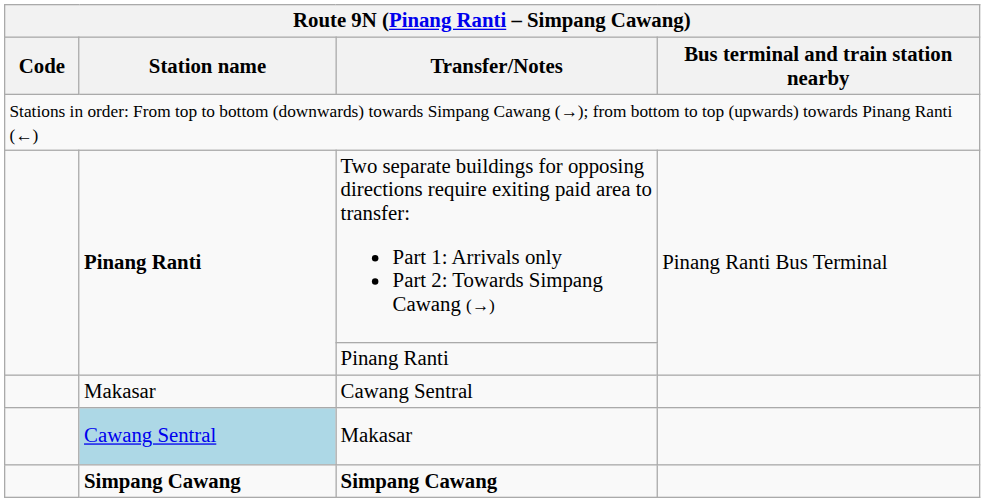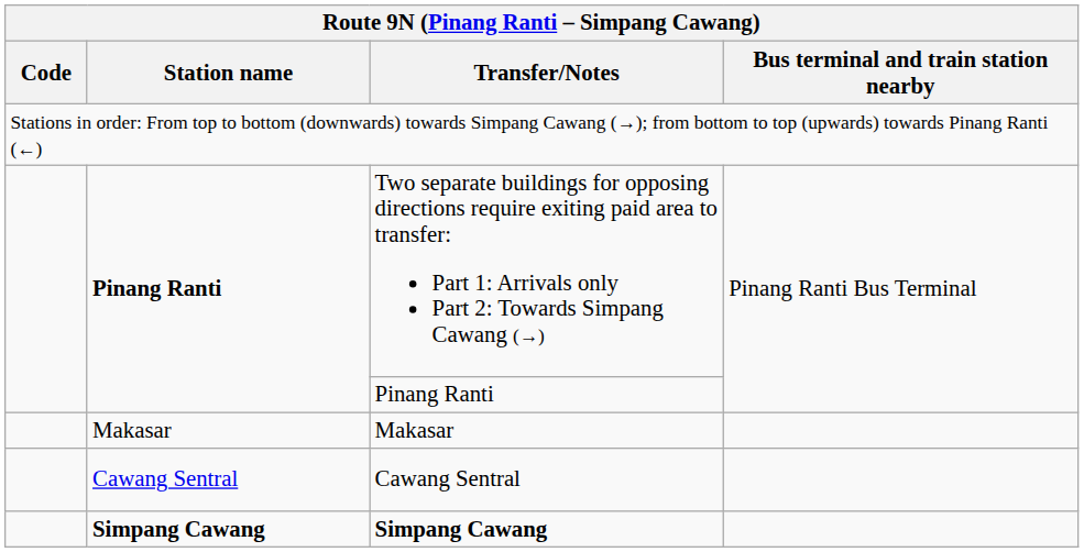row 6 | Transfer/Notes: Cawang Sentral -> Makasar
row 7 | Station name: lightblue background -> no background
row 7 | Transfer/Notes: Makasar -> Cawang Sentral
